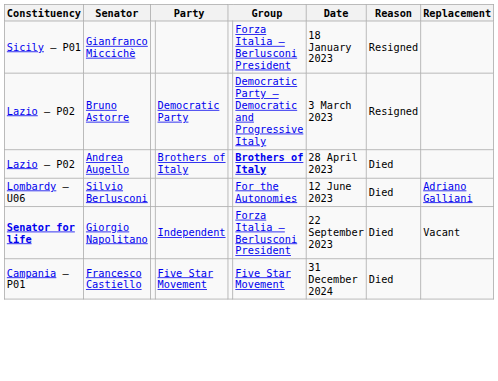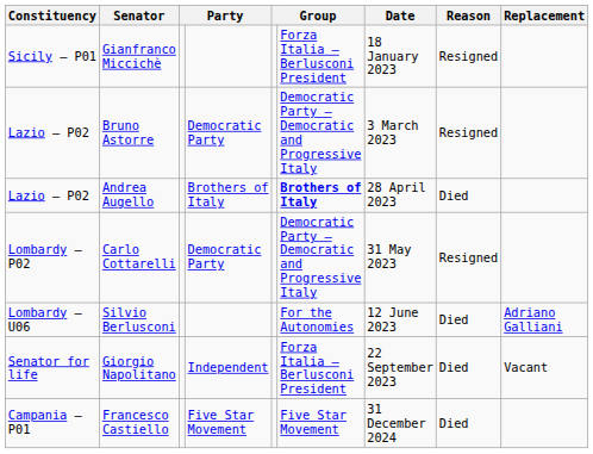+ row: Lombardy – P02 | Carlo Cottarelli | Democratic Party | Democratic Party – Democratic and Progressive Italy | 31 May 2023 | Resigned
Giorgio Napolitano | Constituency: bold -> normal
